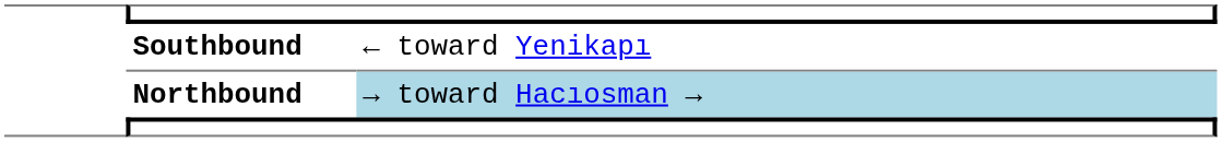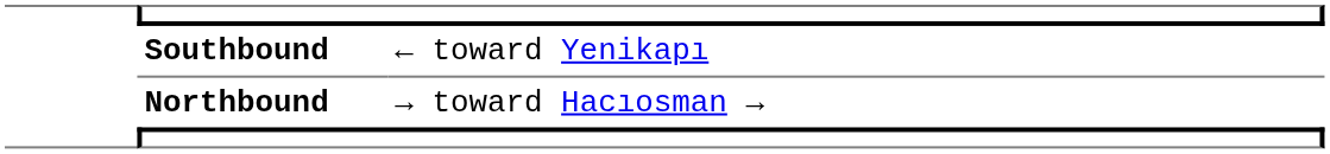Northbound | column 2: lightblue background -> no background
